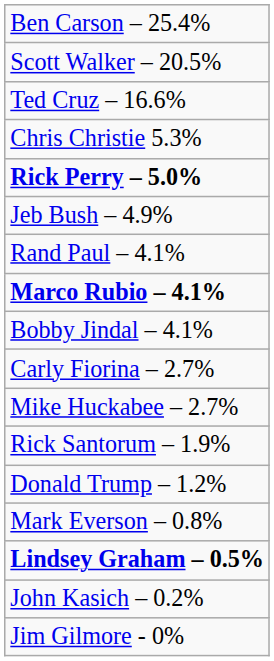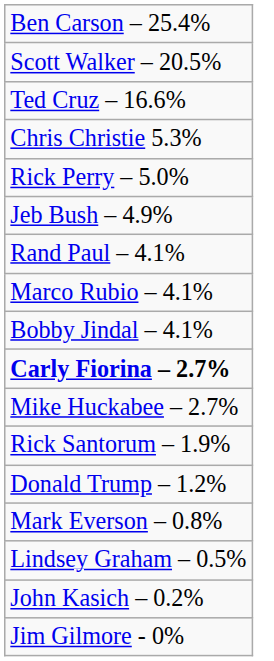row 5 | column 1: bold -> normal
row 8 | column 1: bold -> normal
row 10 | column 1: normal -> bold
row 15 | column 1: bold -> normal
